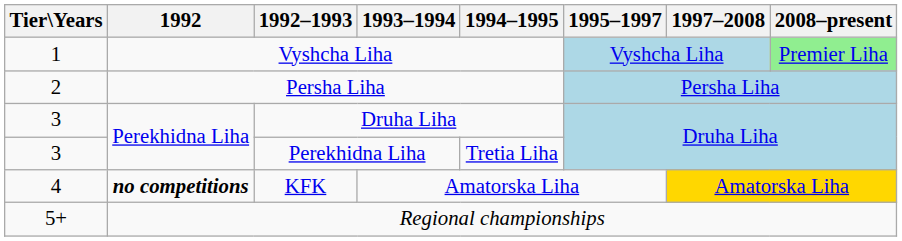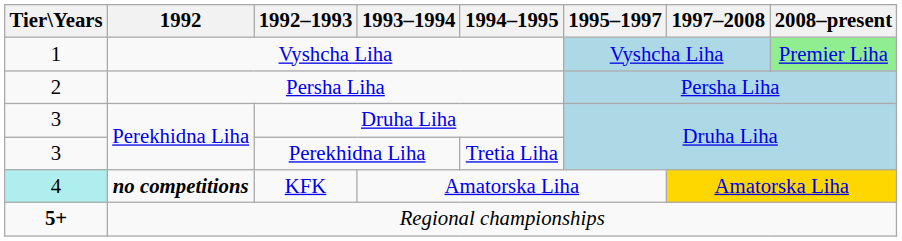KFK | Tier\Years: no background -> paleturquoise background
Regional championships | Tier\Years: normal -> bold
